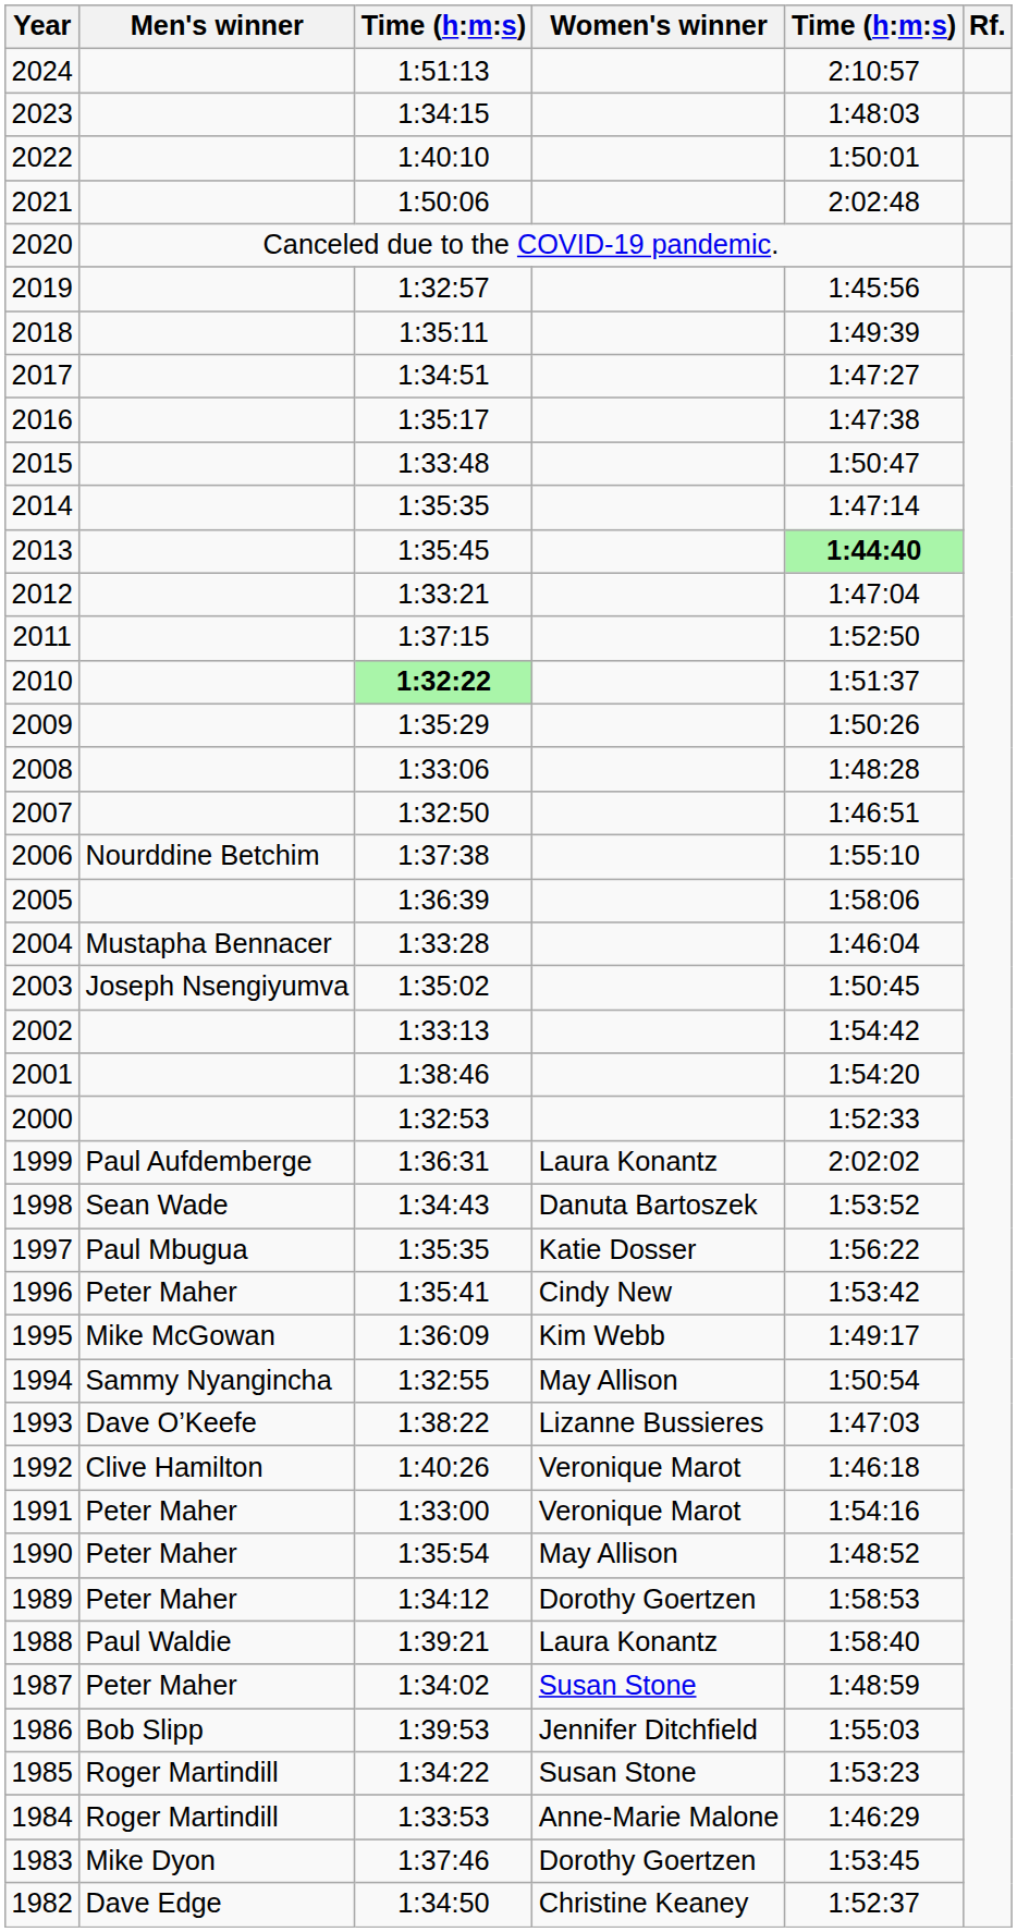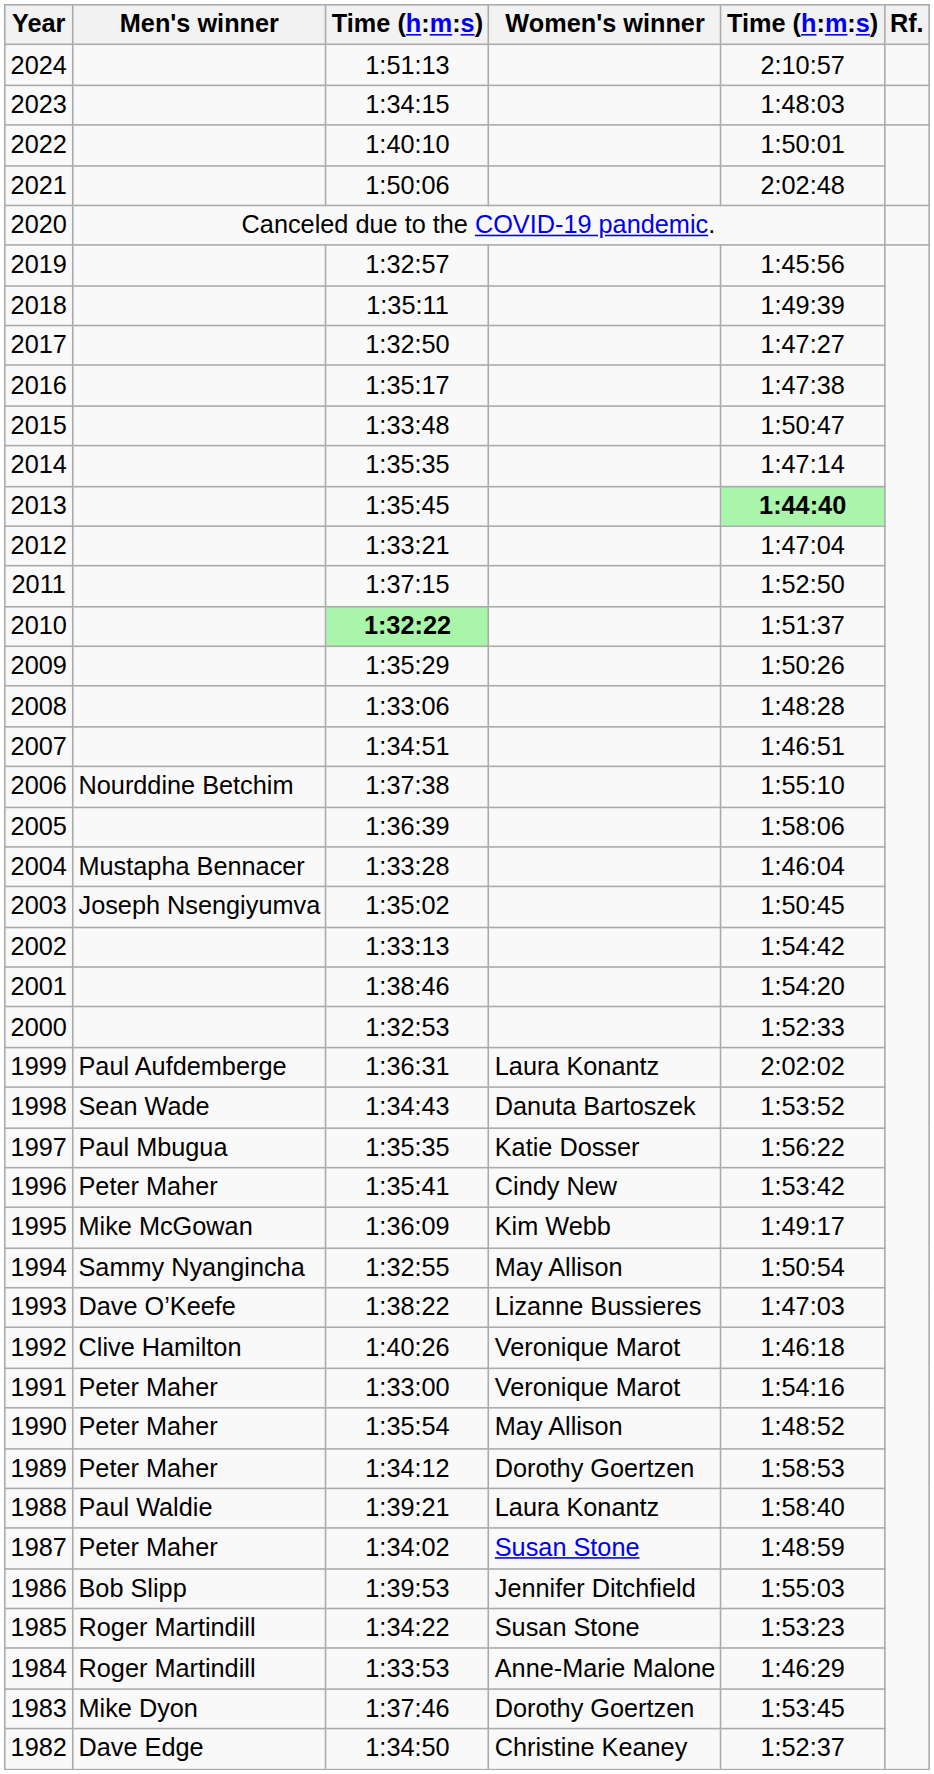2017 | column 3: 1:34:51 -> 1:32:50
2007 | column 3: 1:32:50 -> 1:34:51
